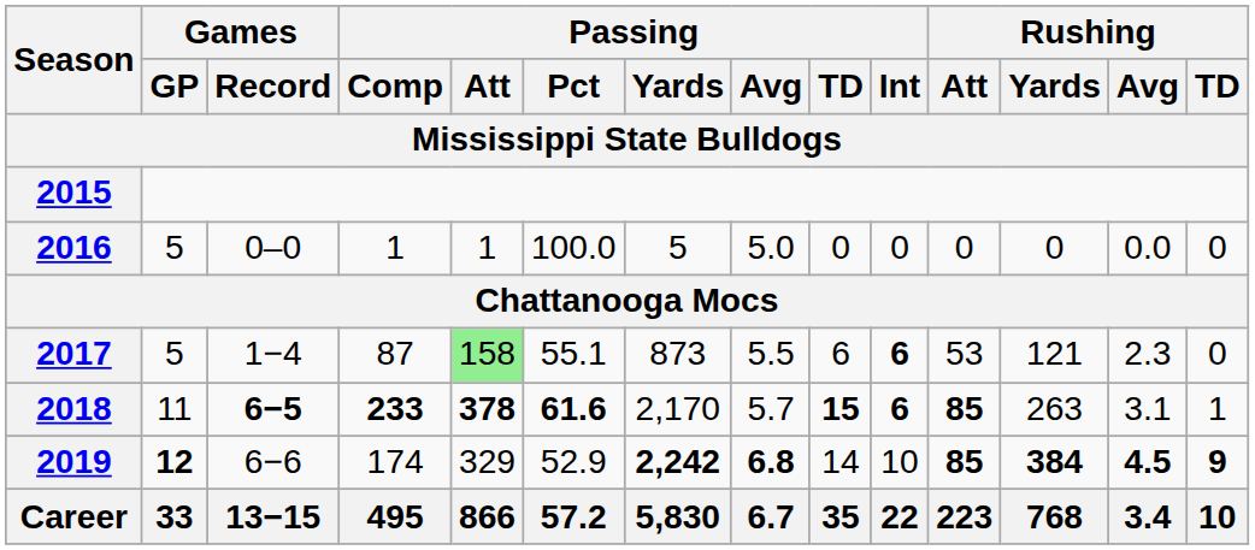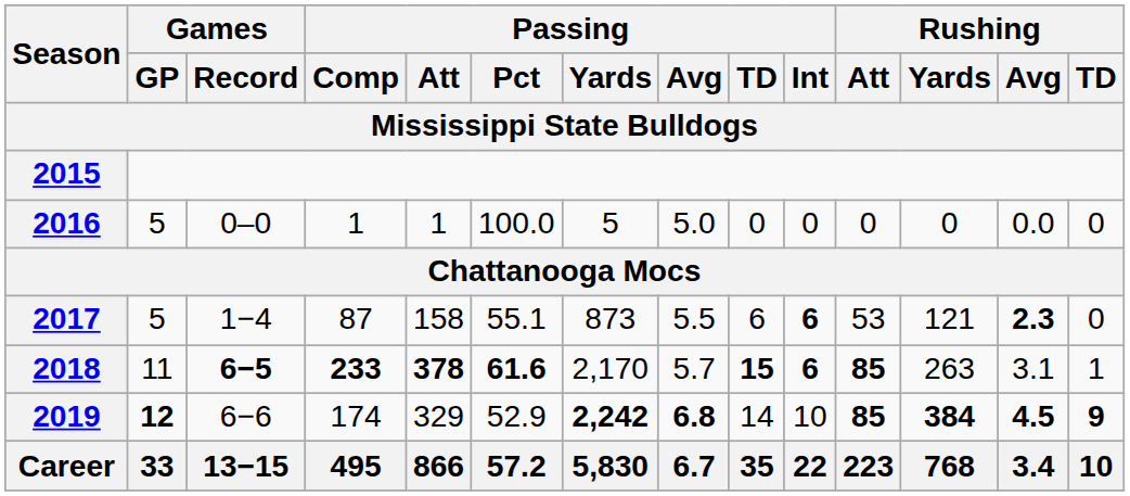2017 | Passing / Att: lightgreen background -> no background
2017 | Rushing / Avg: normal -> bold
